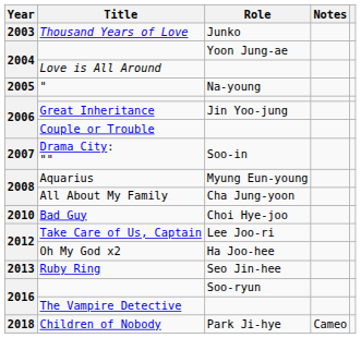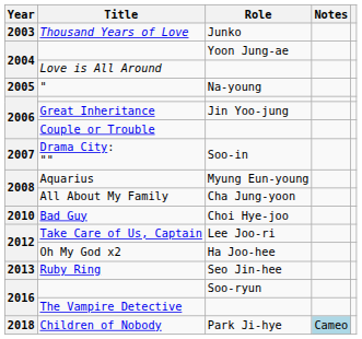Children of Nobody | Notes: no background -> lightblue background
